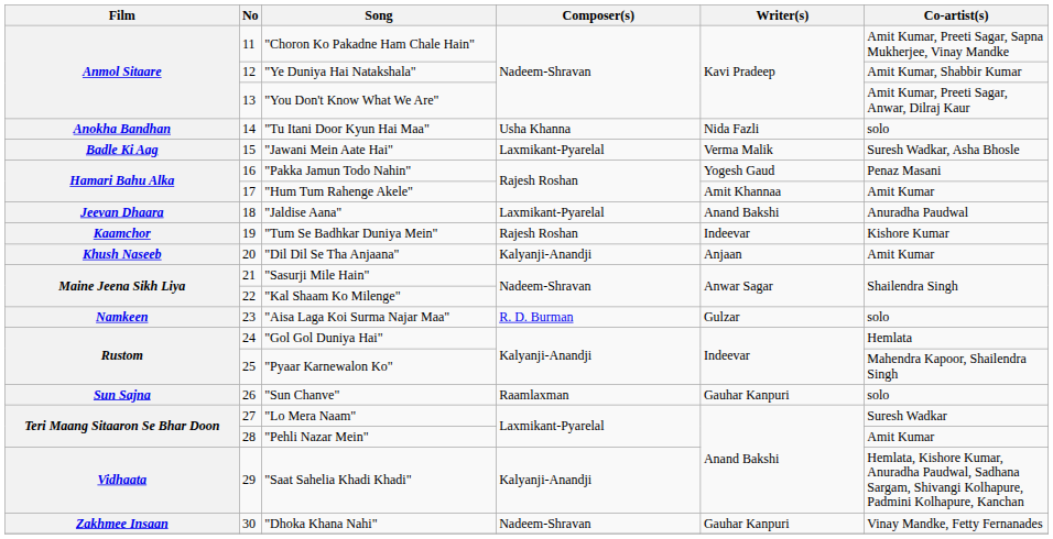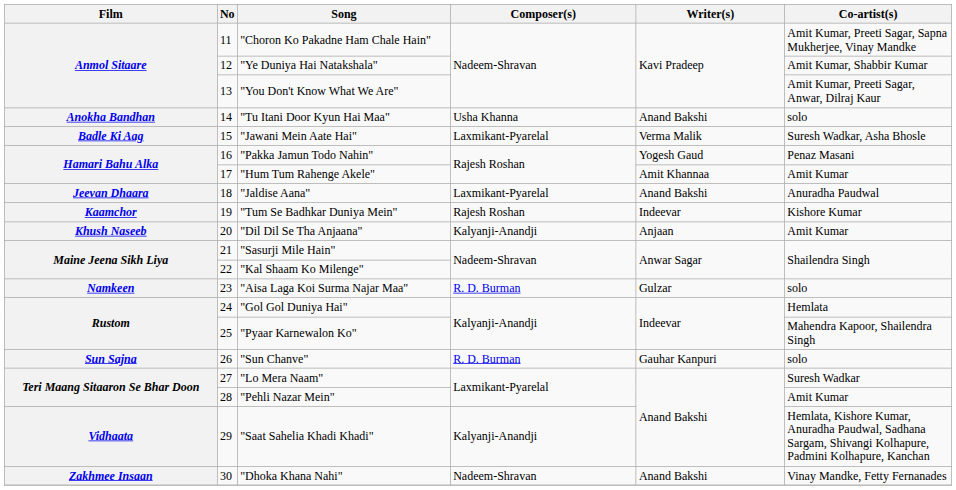"Tu Itani Door Kyun Hai Maa" | Writer(s): Nida Fazli -> Anand Bakshi
"Sun Chanve" | Composer(s): Raamlaxman -> R. D. Burman
"Dhoka Khana Nahi" | Writer(s): Gauhar Kanpuri -> Anand Bakshi
